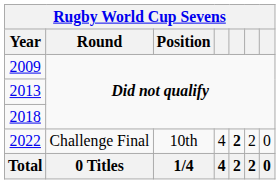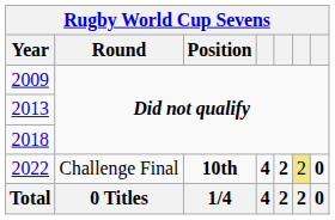2022 | Position: normal -> bold
2022 | column 4: normal -> bold
2022 | column 6: no background -> khaki background
2022 | column 7: normal -> bold
